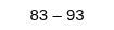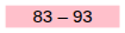row 1 | column 1: no background -> pink background
